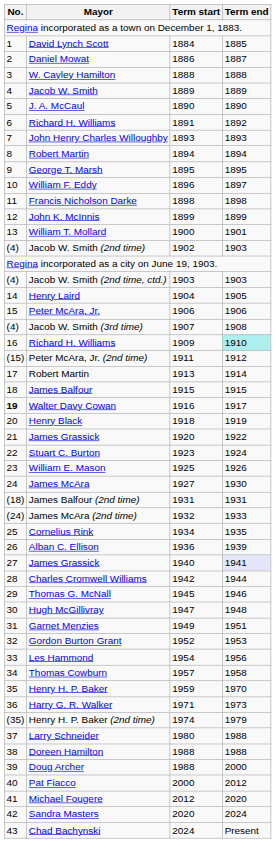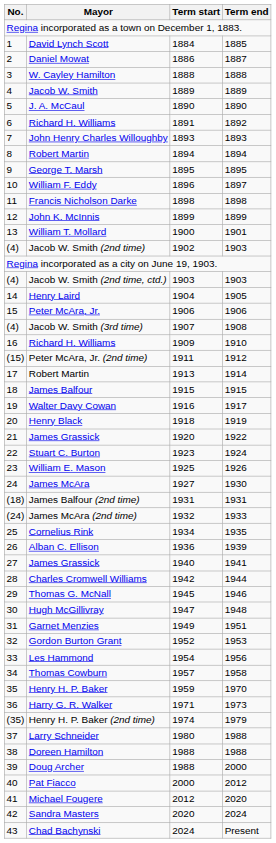Richard H. Williams / 1909 | Term end: paleturquoise background -> no background
Walter Davy Cowan | No.: bold -> normal
James Grassick / 1940 | Term end: lavender background -> no background
